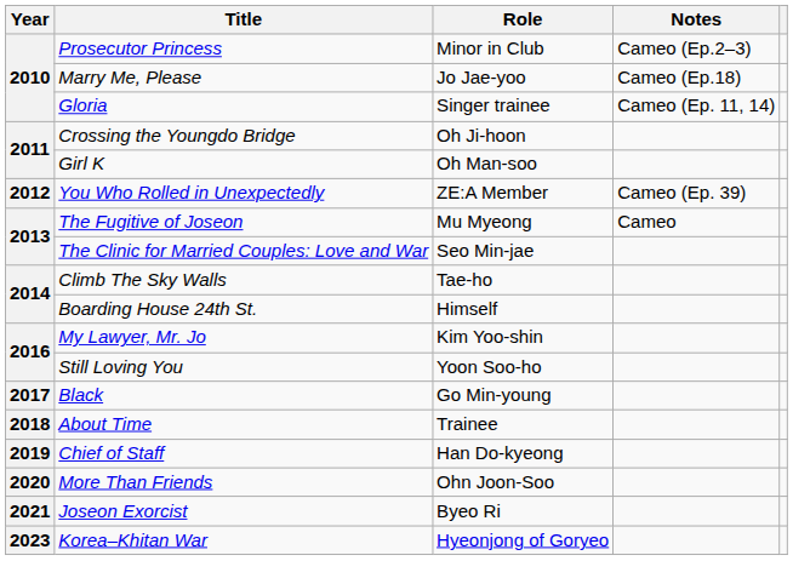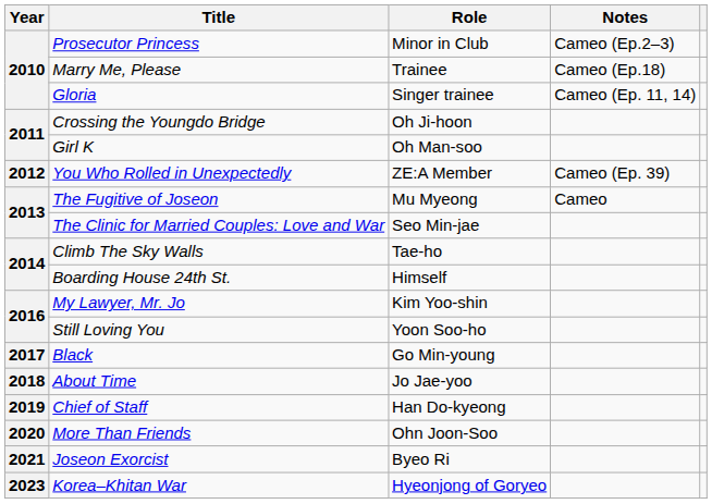Marry Me, Please | Role: Jo Jae-yoo -> Trainee
About Time | Role: Trainee -> Jo Jae-yoo
